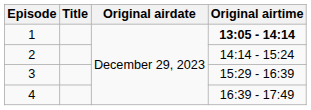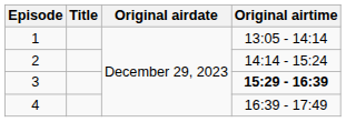1 | Original airtime: bold -> normal
3 | Original airtime: normal -> bold
